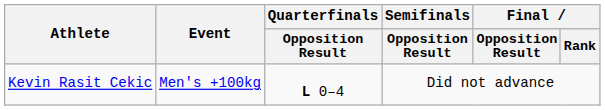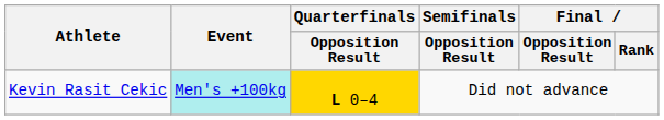Kevin Rasit Cekic | Event: no background -> paleturquoise background
Kevin Rasit Cekic | Quarterfinals / Opposition Result: no background -> gold background
